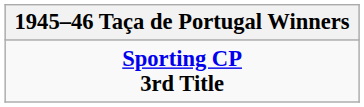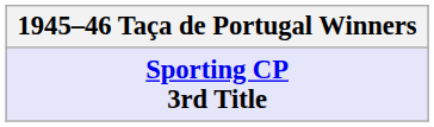row 2 | column 1: no background -> lavender background
